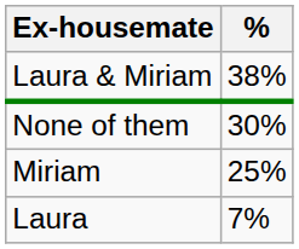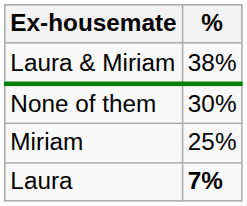Laura | %: normal -> bold
